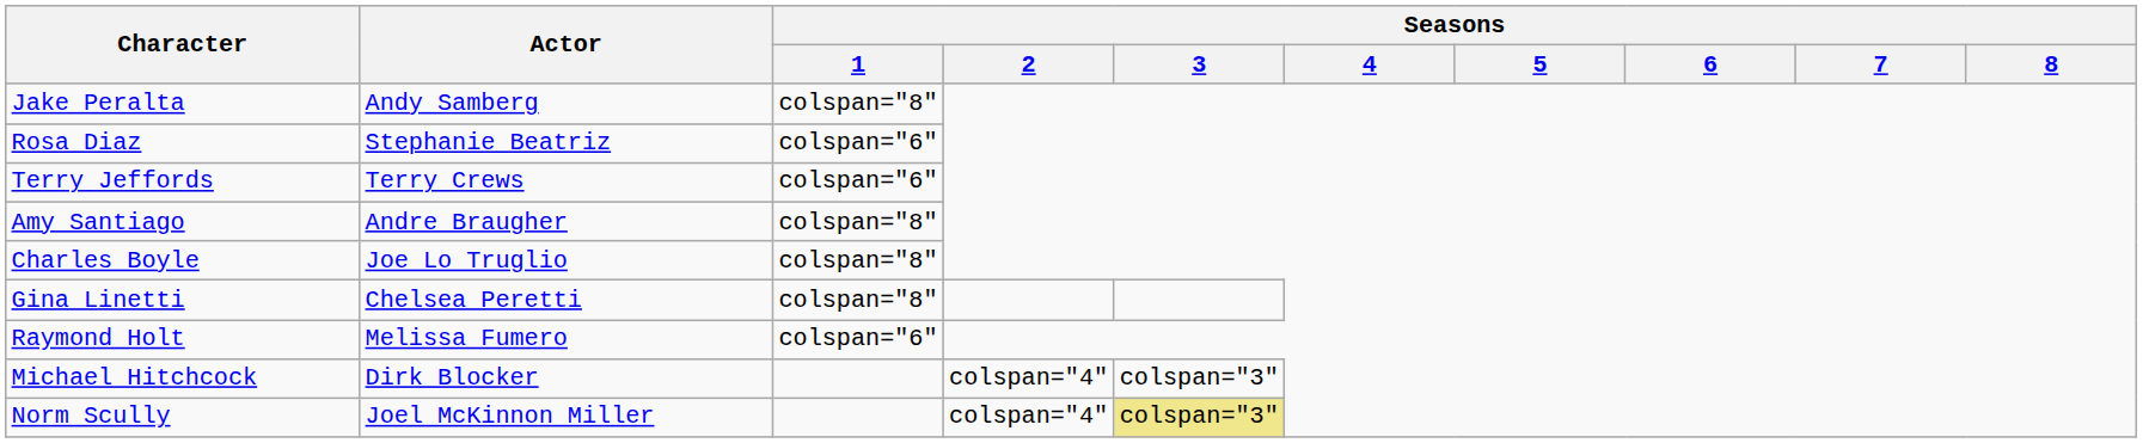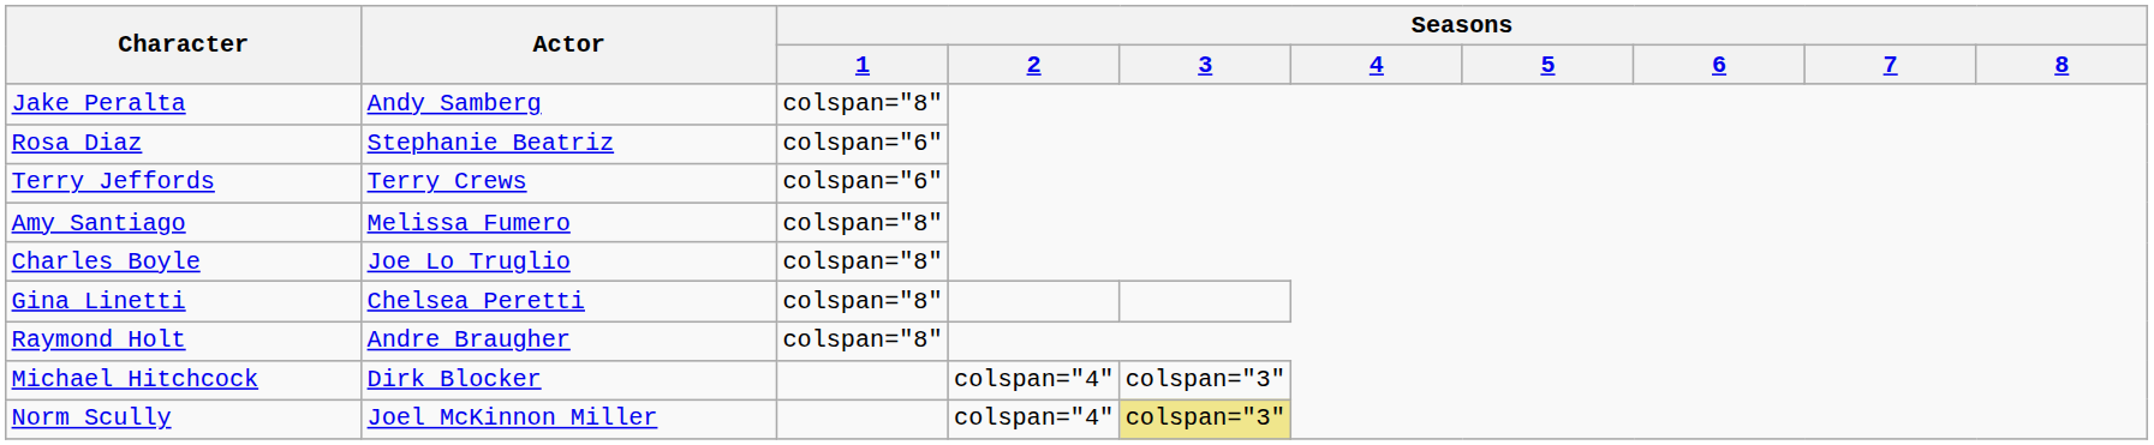Amy Santiago | Actor: Andre Braugher -> Melissa Fumero
Raymond Holt | Actor: Melissa Fumero -> Andre Braugher
Raymond Holt | Seasons / 1: colspan="6" -> colspan="8"
